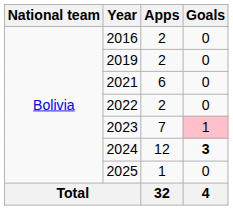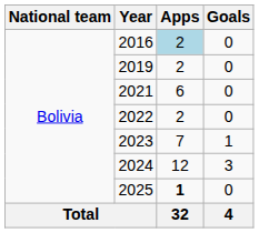2016 | Apps: no background -> lightblue background
2023 | Goals: pink background -> no background
2024 | Goals: bold -> normal
2025 | Apps: normal -> bold
